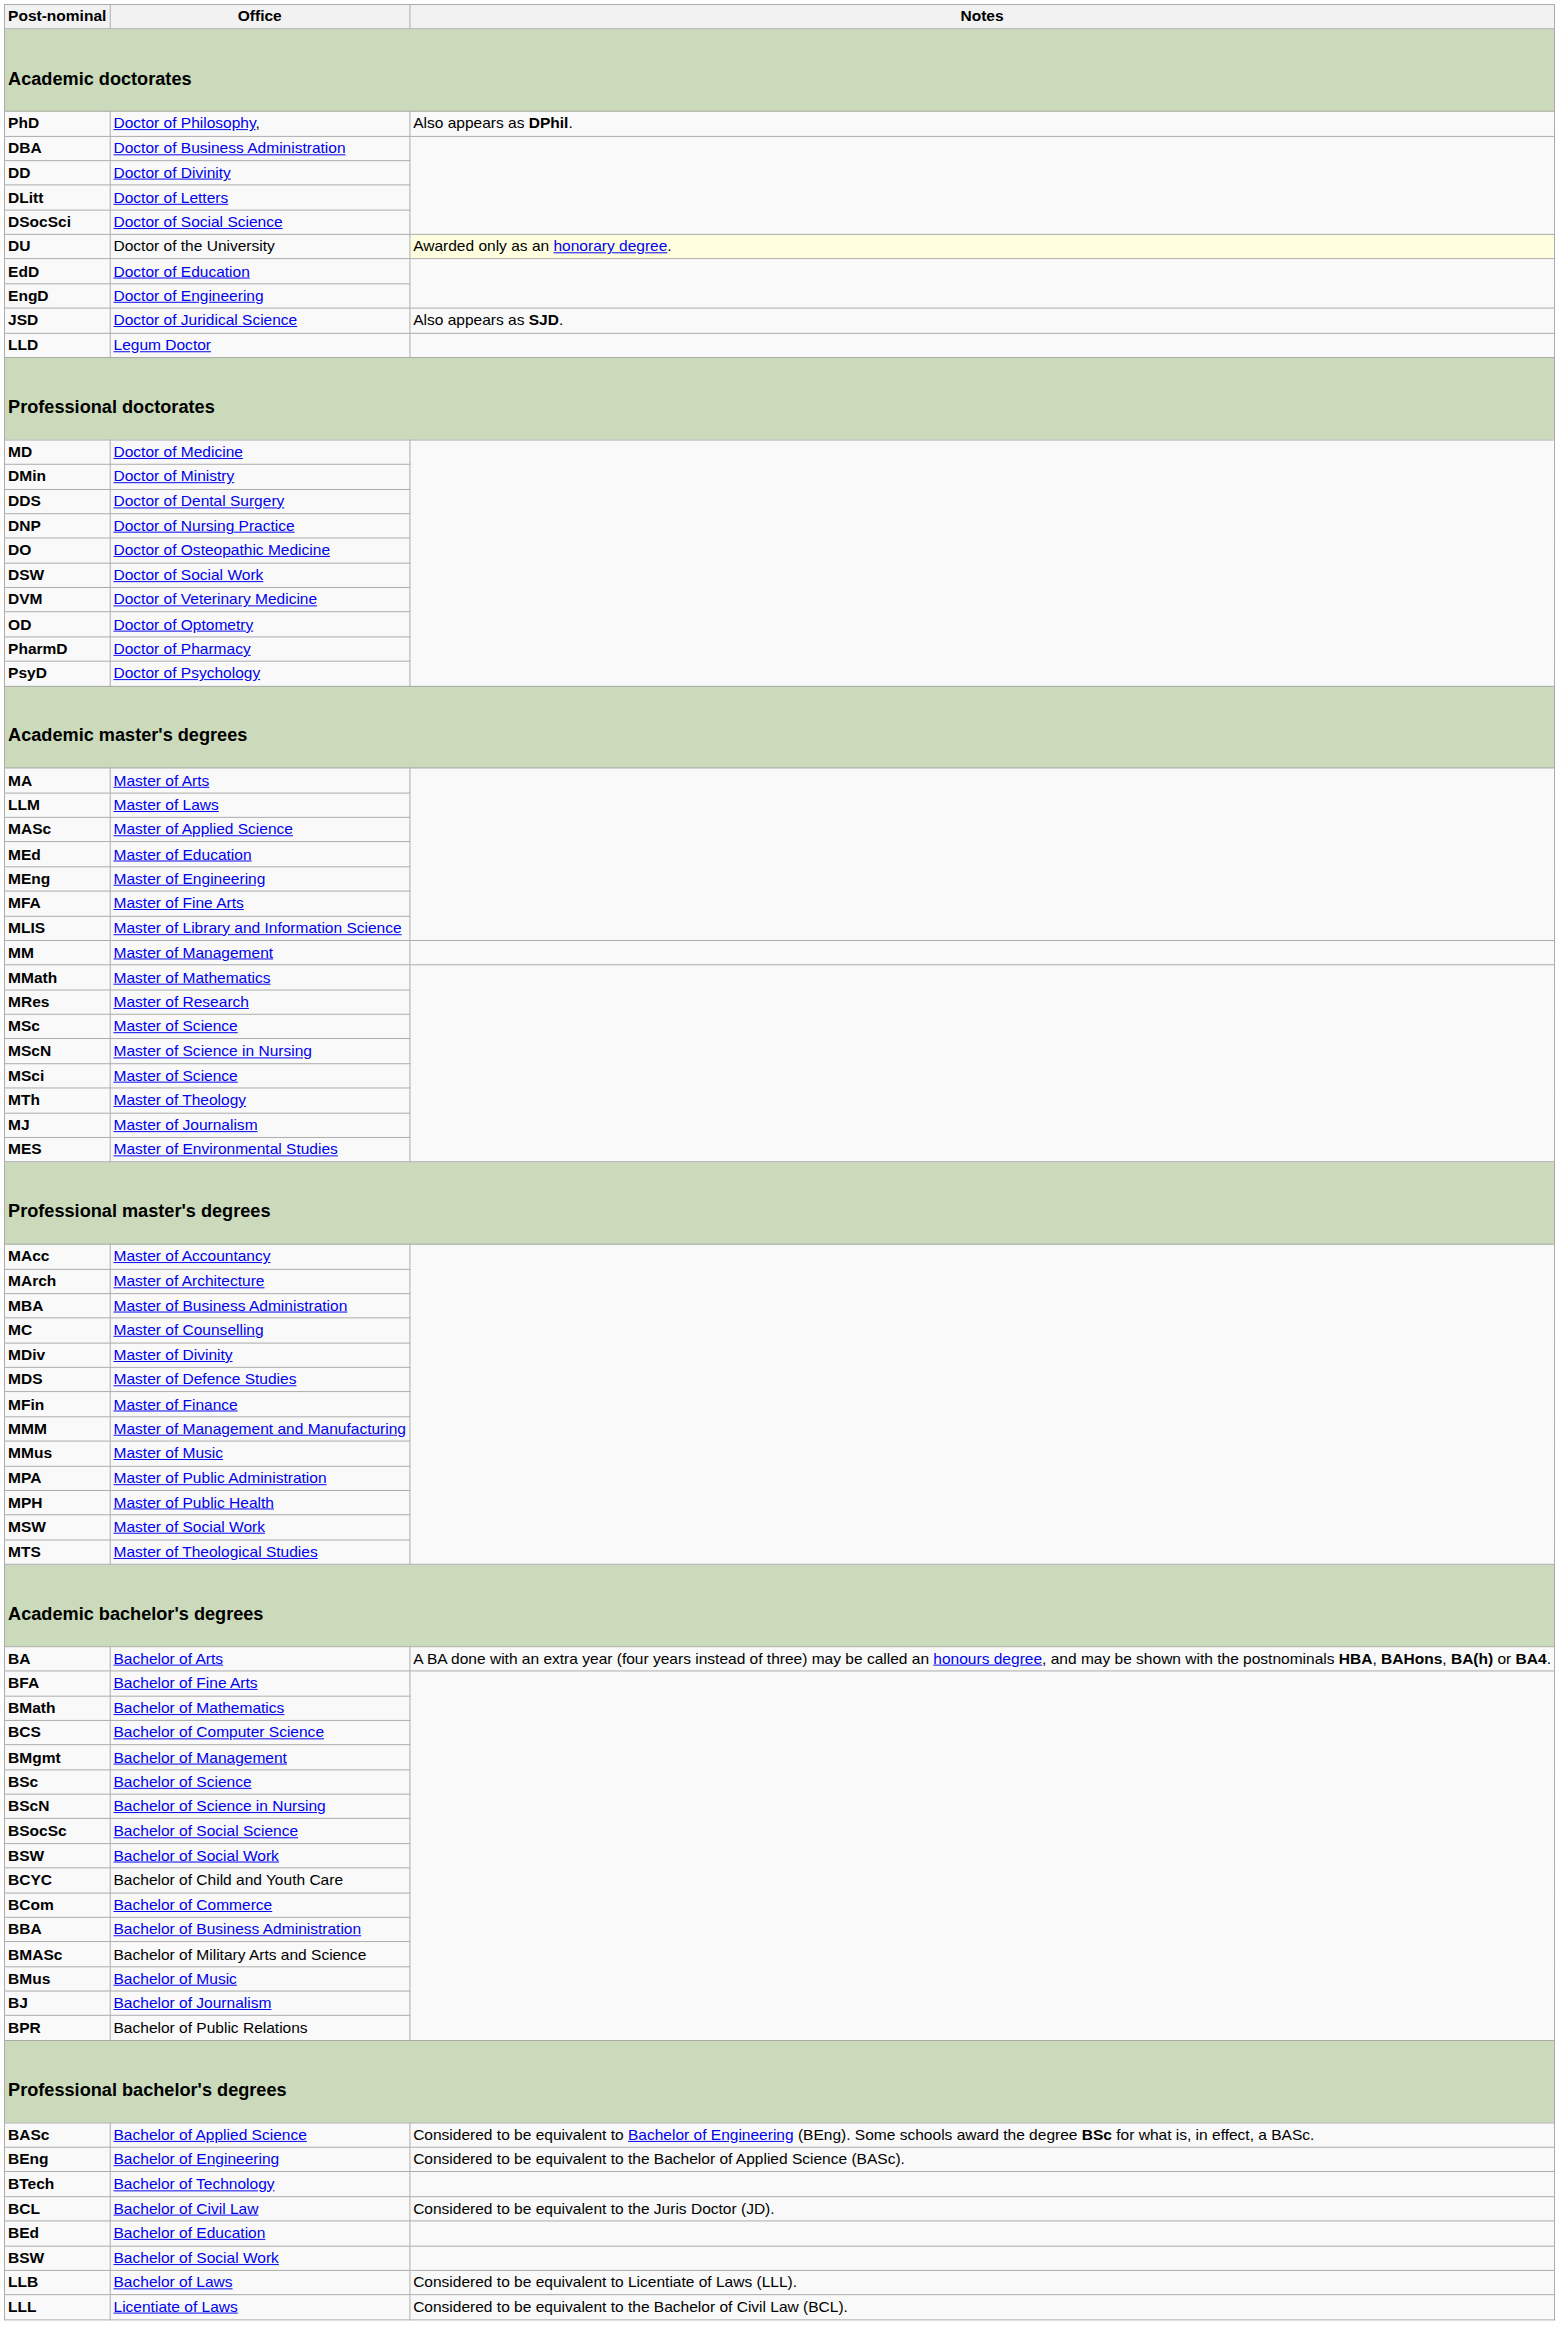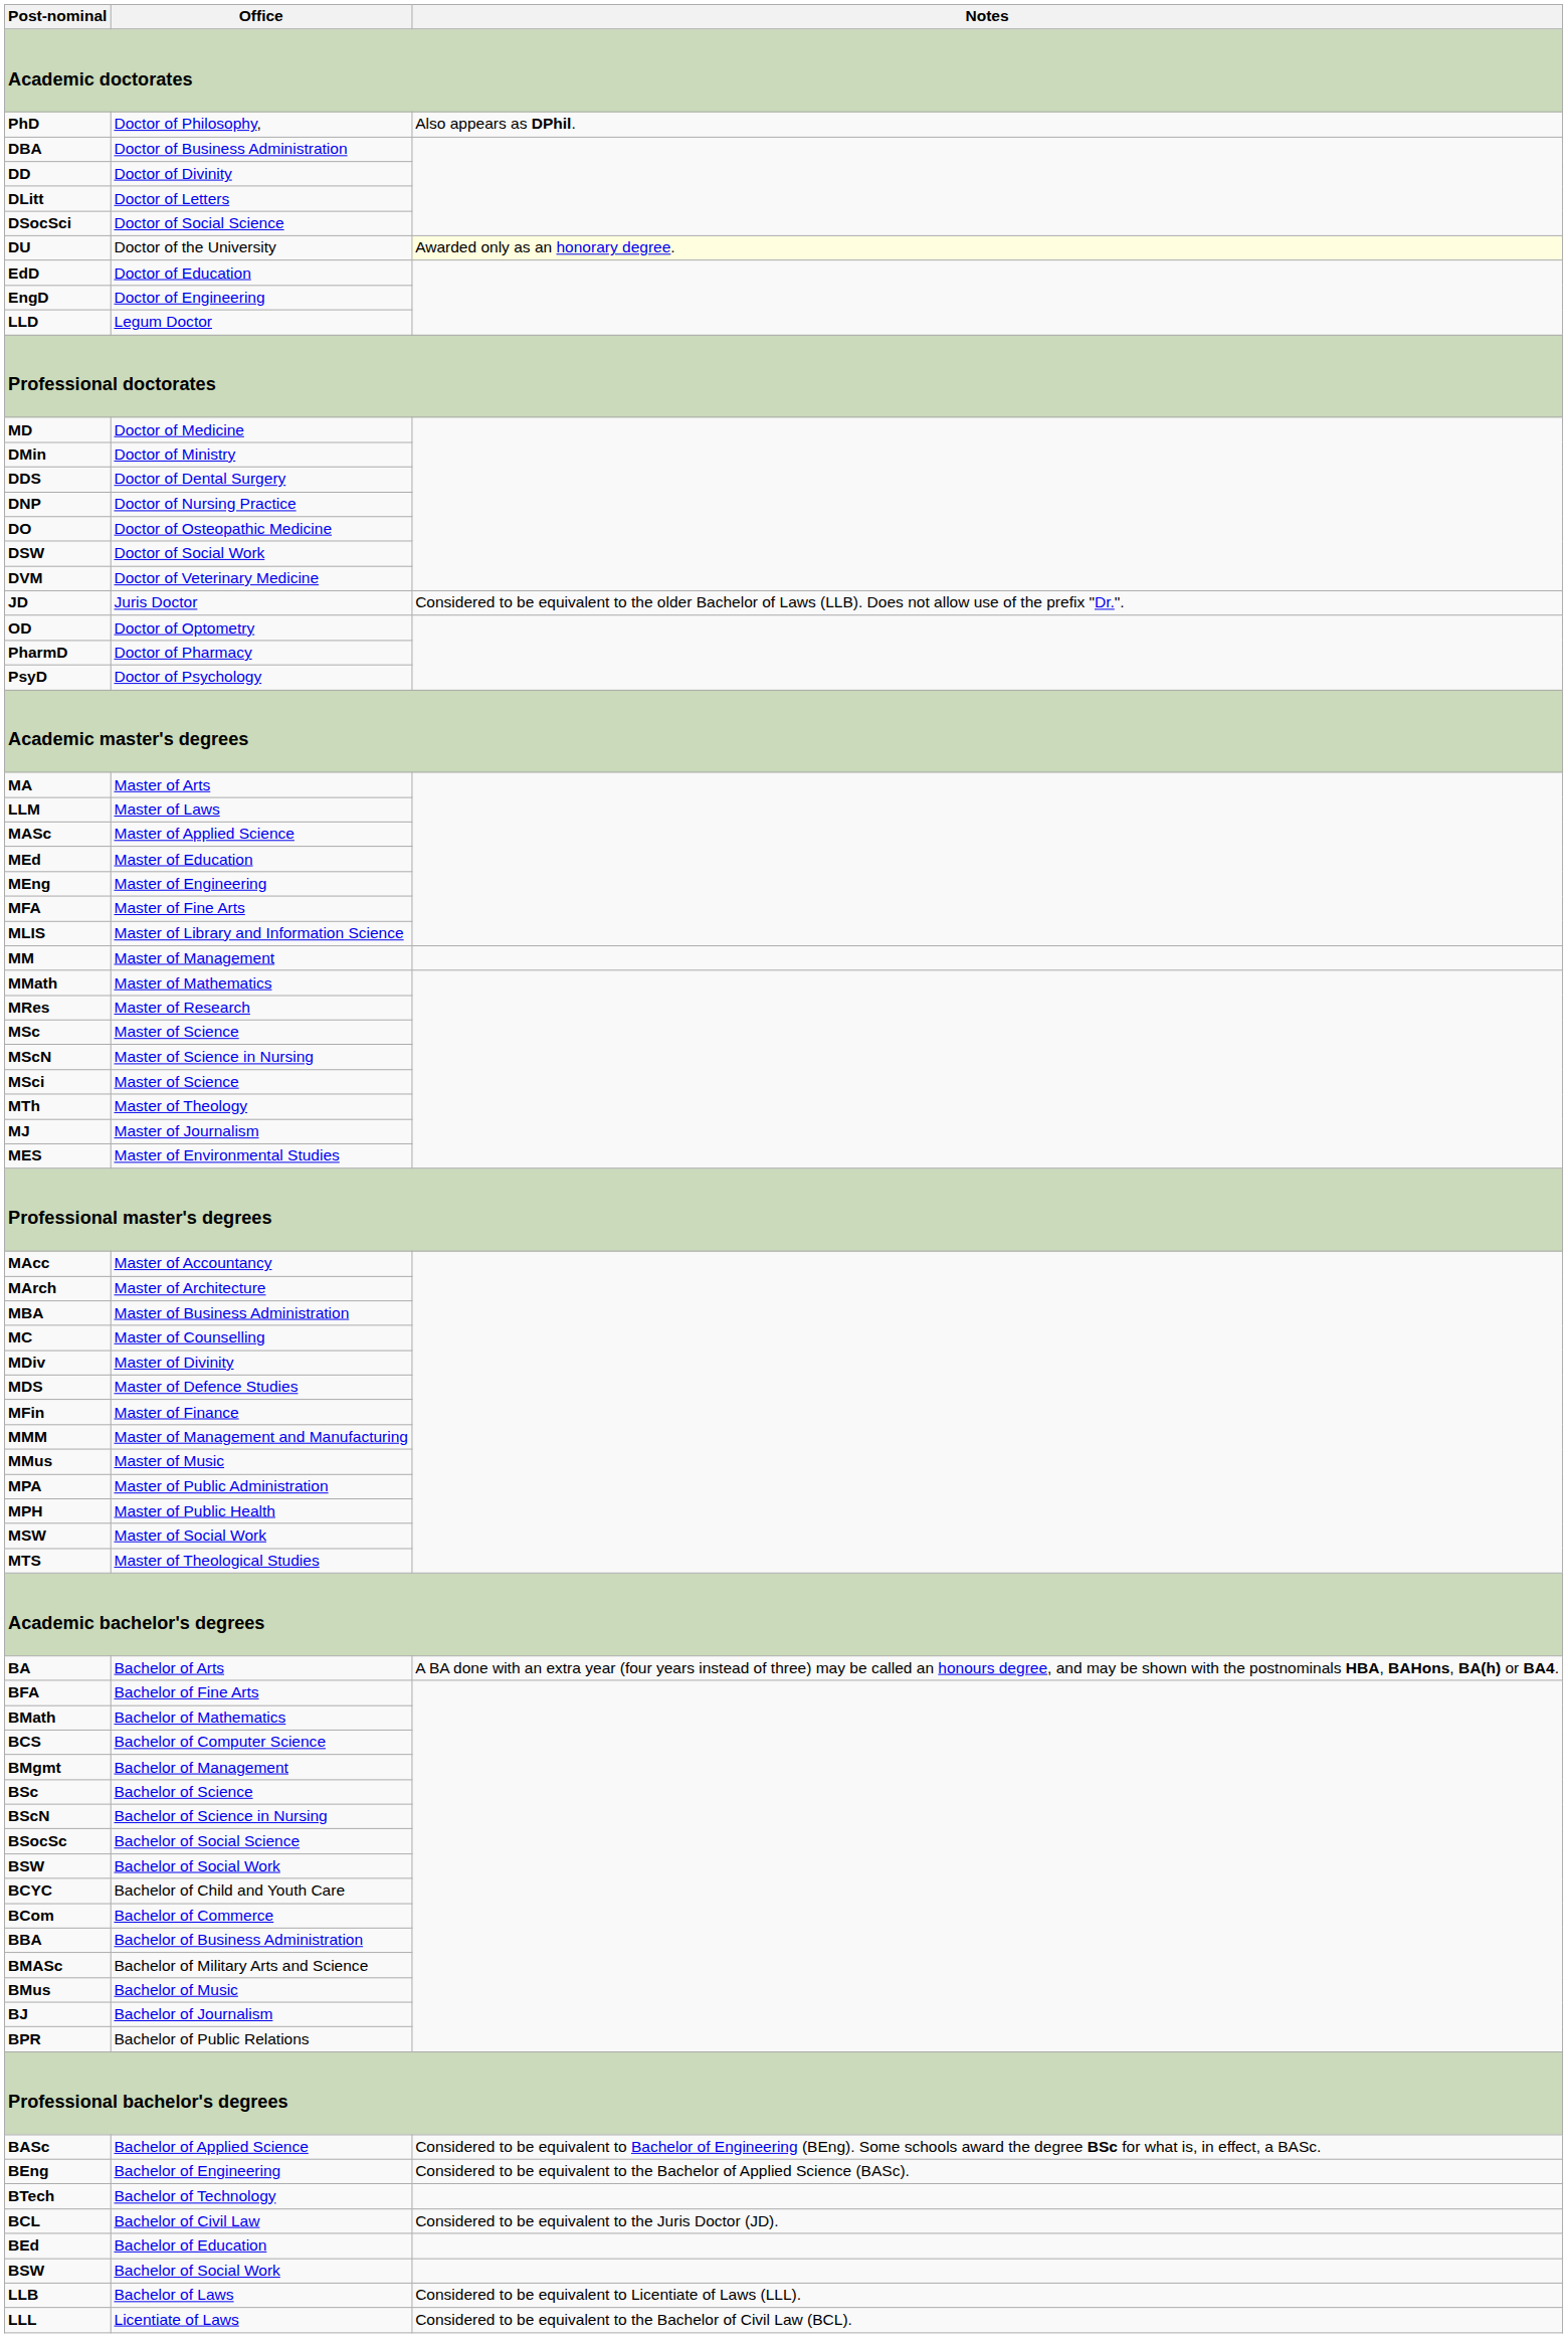- row: JSD | Doctor of Juridical Science | Also appears as SJD.
+ row: JD | Juris Doctor | Considered to be equivalent to the older Bachelor of Laws (LLB). Does not allow use of the prefix "Dr.".
